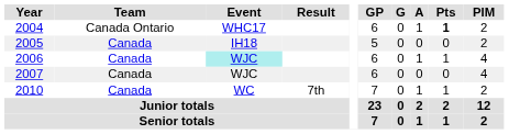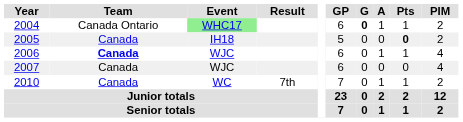2004 | Event: no background -> lightgreen background
2004 | G: normal -> bold
2004 | Pts: bold -> normal
2005 | Pts: normal -> bold
2006 | Team: normal -> bold
2006 | Event: paleturquoise background -> no background
